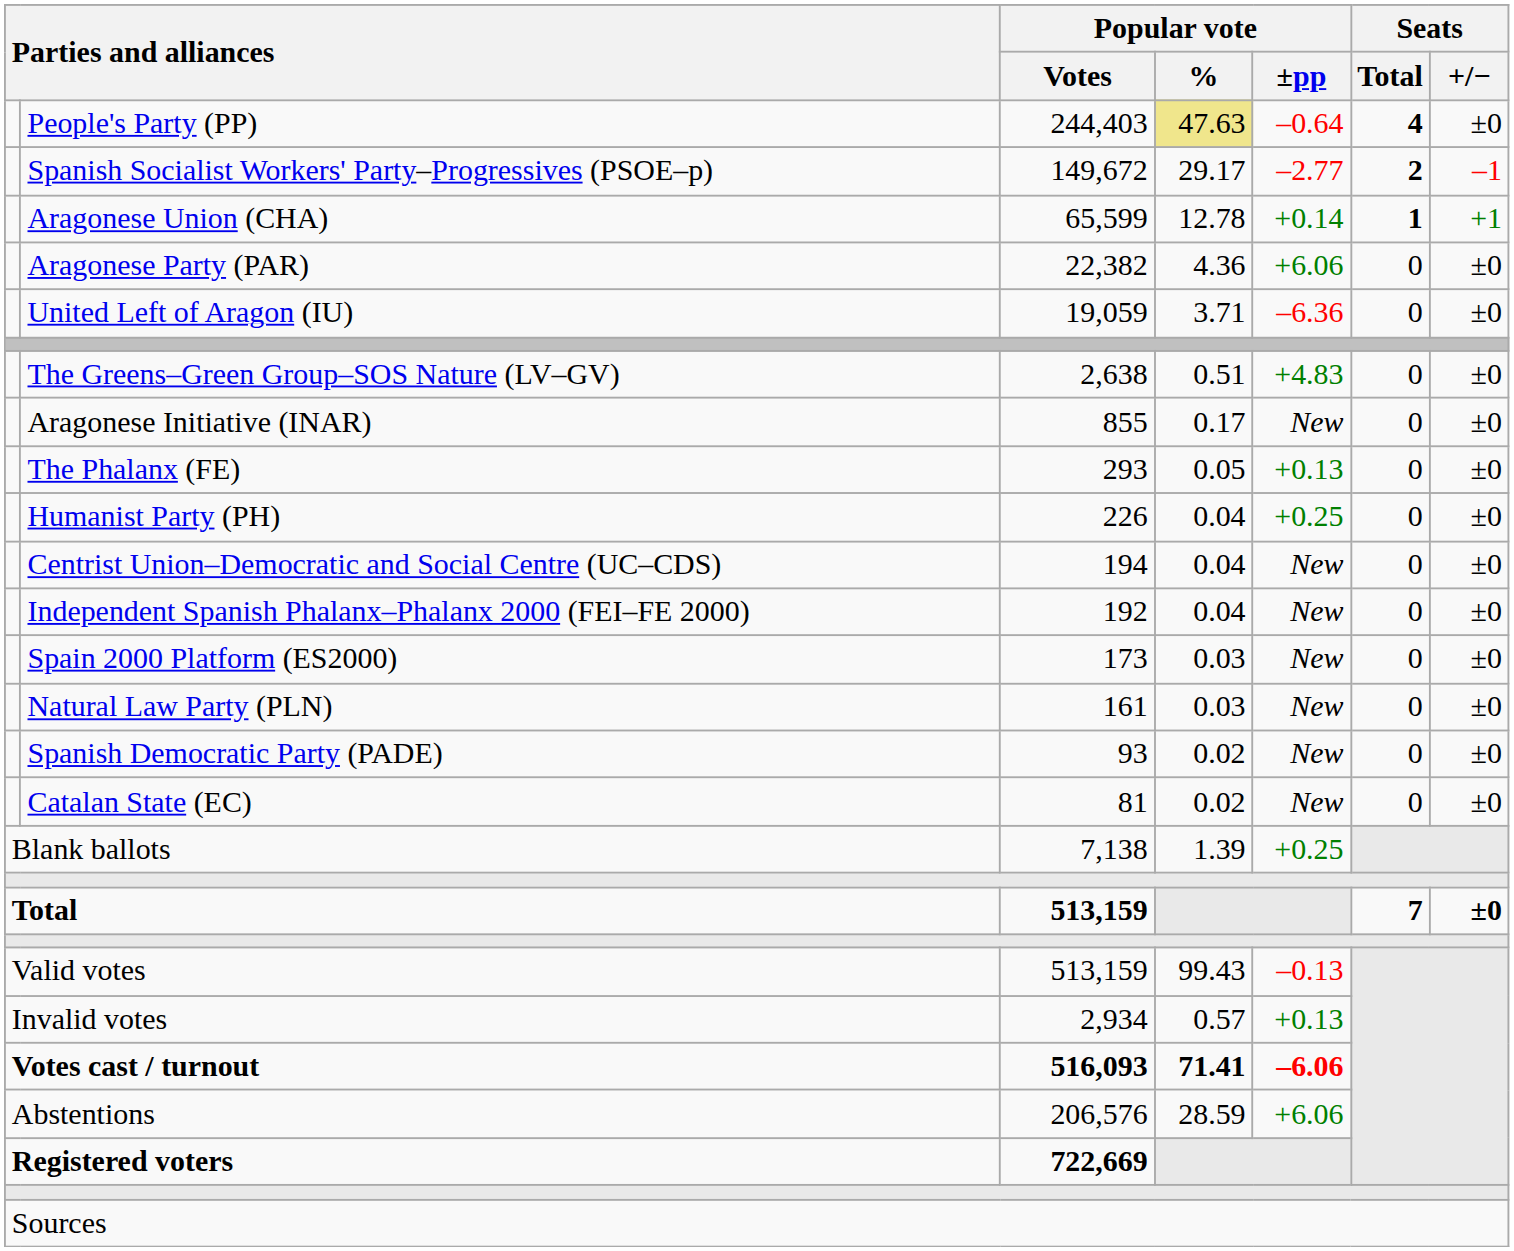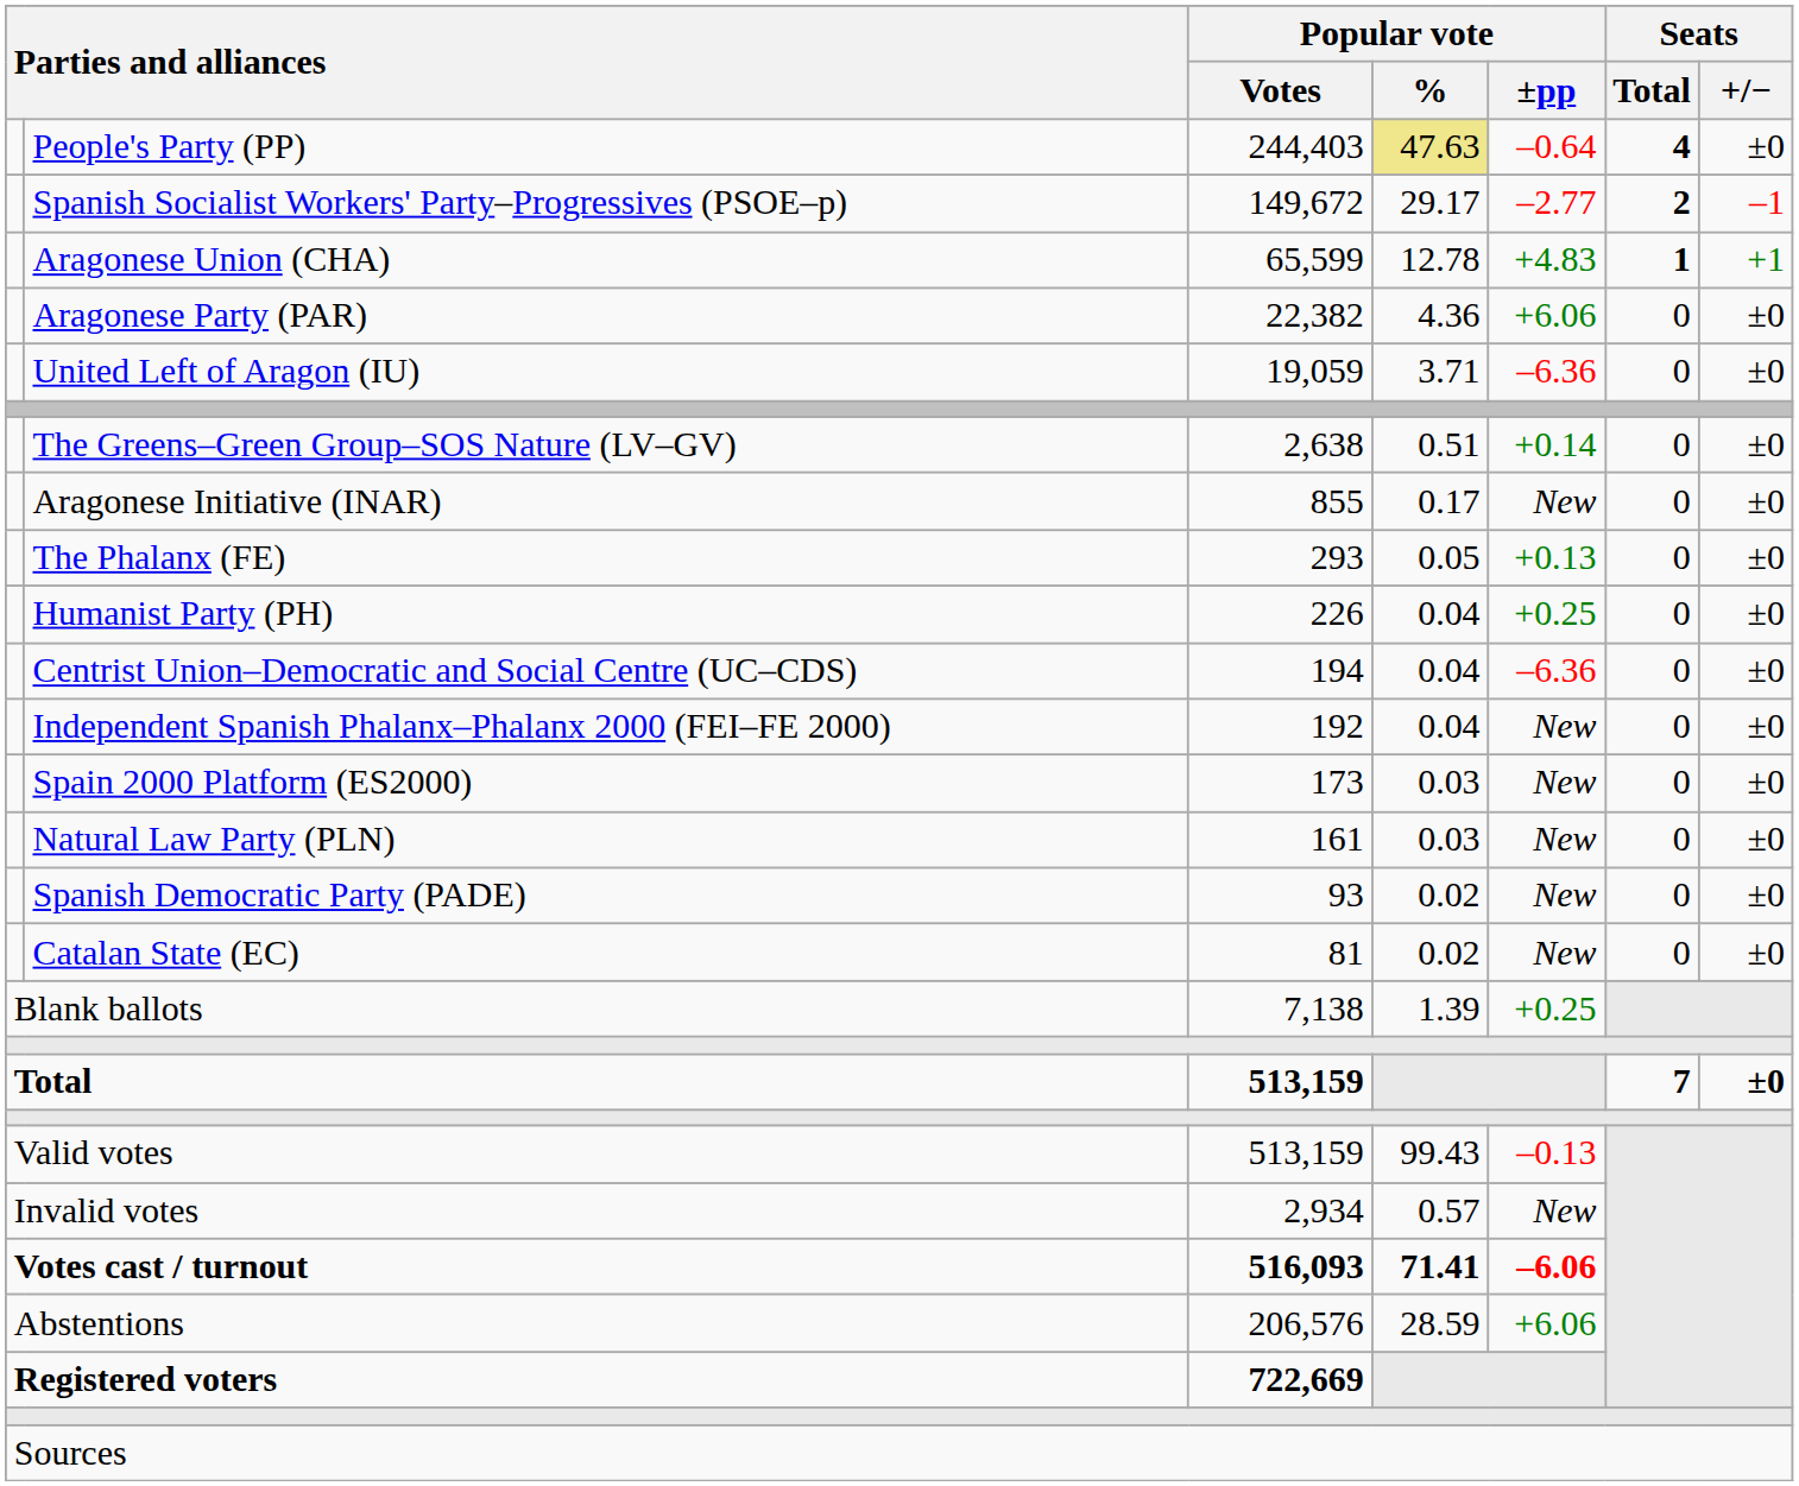Aragonese Union (CHA) | Popular vote / ±pp: +0.14 -> +4.83
The Greens–Green Group–SOS Nature (LV–GV) | Popular vote / ±pp: +4.83 -> +0.14
Centrist Union–Democratic and Social Centre (UC–CDS) | Popular vote / ±pp: New -> –6.36
Invalid votes | Popular vote / ±pp: +0.13 -> New
